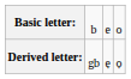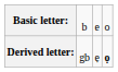Derived letter: | column 4: normal -> bold
